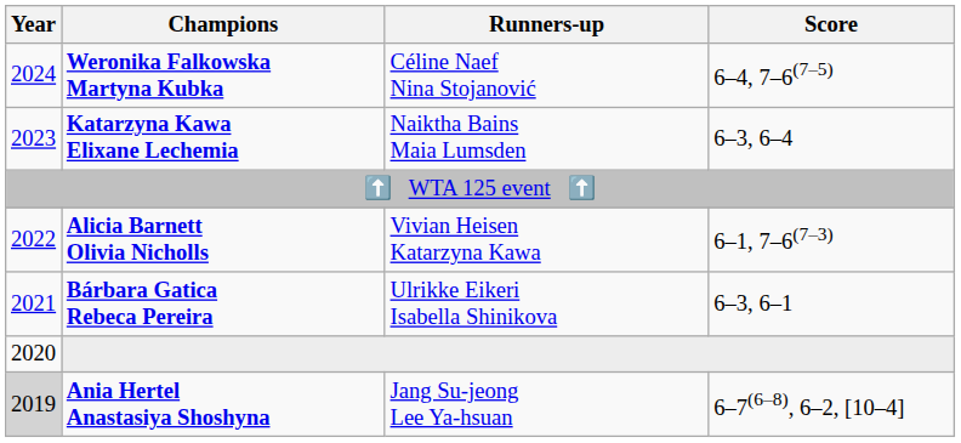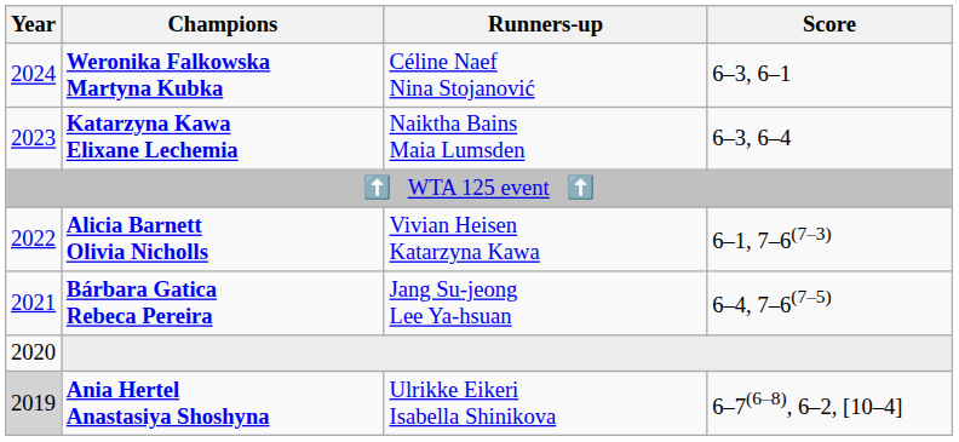Weronika Falkowska Martyna Kubka | Score: 6–4, 7–6(7–5) -> 6–3, 6–1
Bárbara Gatica Rebeca Pereira | Runners-up: Ulrikke Eikeri Isabella Shinikova -> Jang Su-jeong Lee Ya-hsuan
Bárbara Gatica Rebeca Pereira | Score: 6–3, 6–1 -> 6–4, 7–6(7–5)
Ania Hertel Anastasiya Shoshyna | Runners-up: Jang Su-jeong Lee Ya-hsuan -> Ulrikke Eikeri Isabella Shinikova
